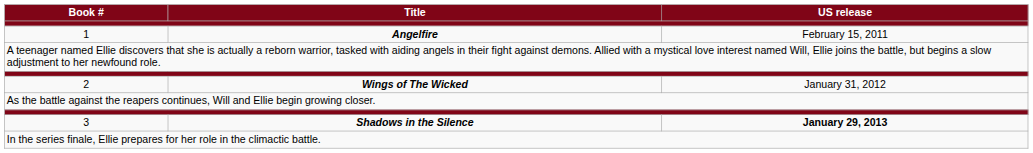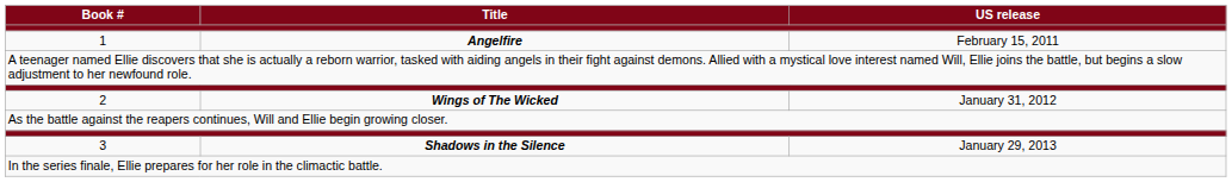3 | US release: bold -> normal
